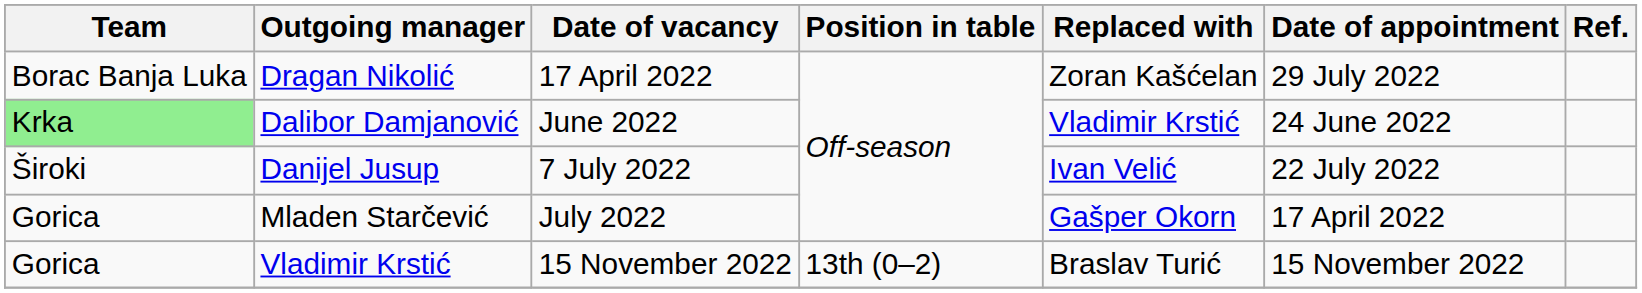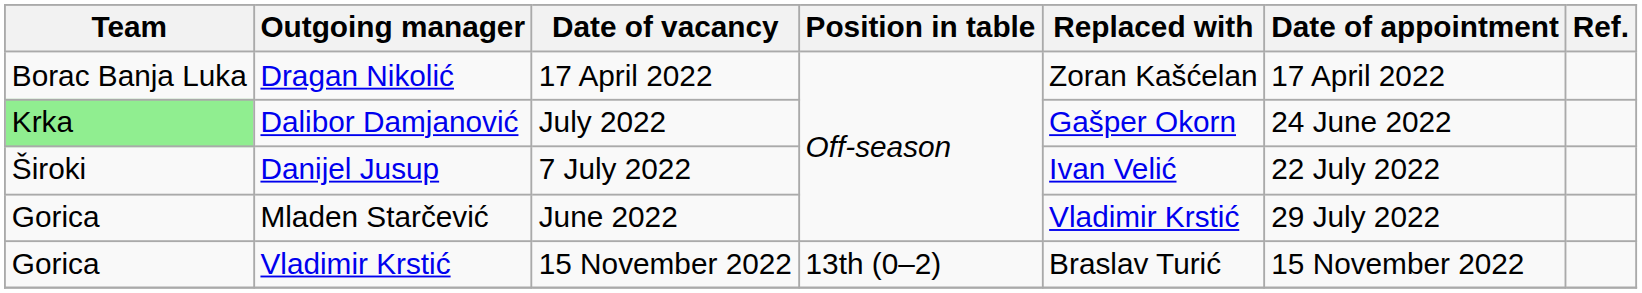Dragan Nikolić | Date of appointment: 29 July 2022 -> 17 April 2022
Dalibor Damjanović | Date of vacancy: June 2022 -> July 2022
Dalibor Damjanović | Replaced with: Vladimir Krstić -> Gašper Okorn
Mladen Starčević | Date of vacancy: July 2022 -> June 2022
Mladen Starčević | Replaced with: Gašper Okorn -> Vladimir Krstić
Mladen Starčević | Date of appointment: 17 April 2022 -> 29 July 2022
